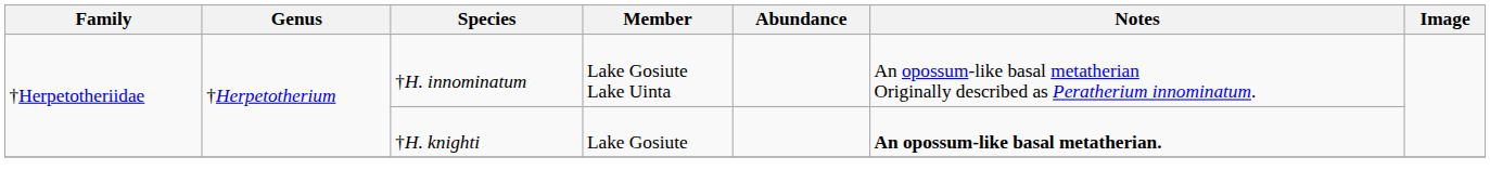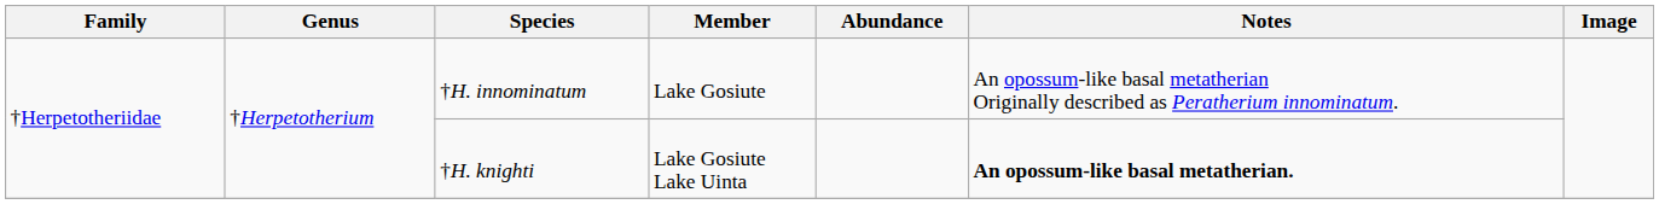†H. innominatum | Member: Lake Gosiute Lake Uinta -> Lake Gosiute
†H. knighti | Member: Lake Gosiute -> Lake Gosiute Lake Uinta
